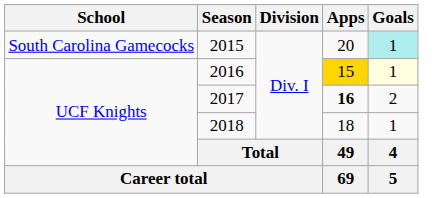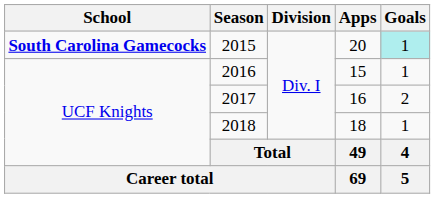2015 | School: normal -> bold
2016 | Apps: gold background -> no background
2016 | Goals: lightyellow background -> no background
2017 | Apps: bold -> normal
